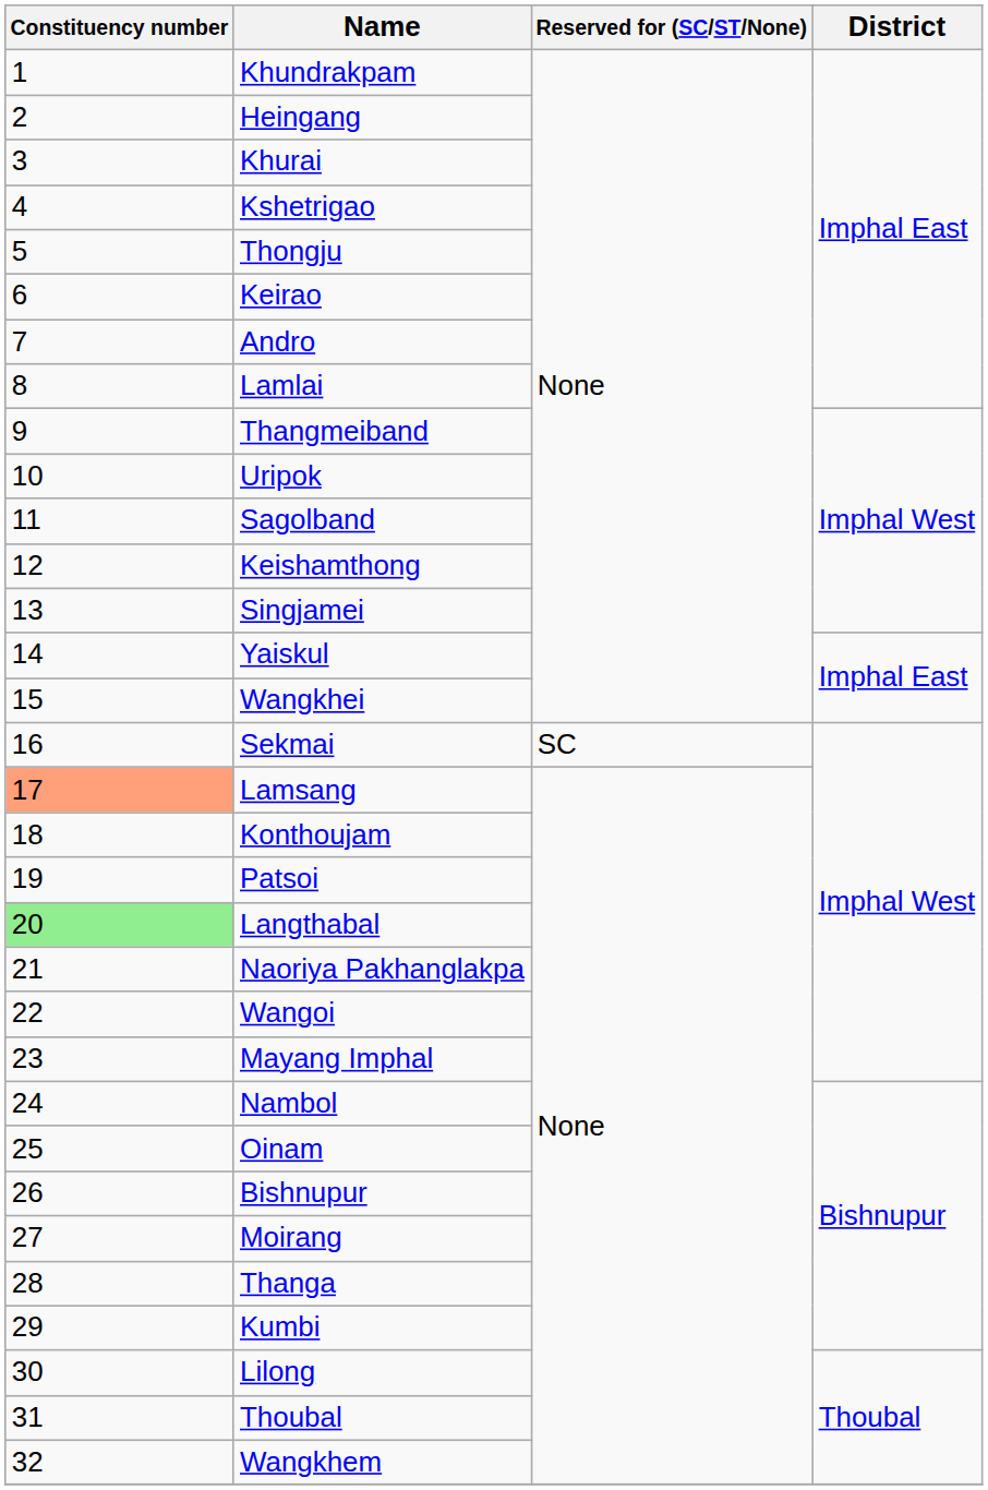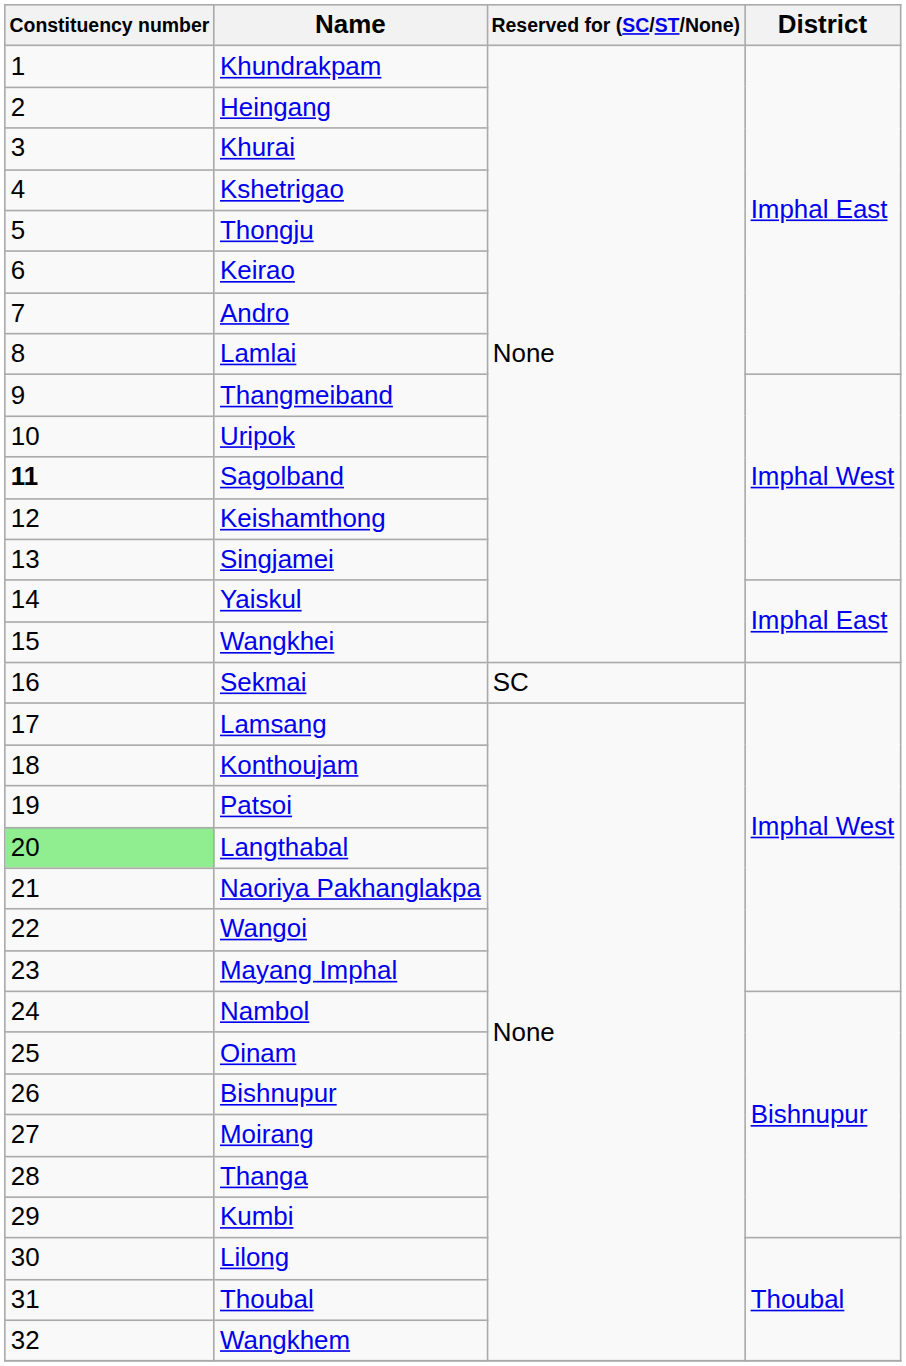Sagolband | Constituency number: normal -> bold
Lamsang | Constituency number: lightsalmon background -> no background
